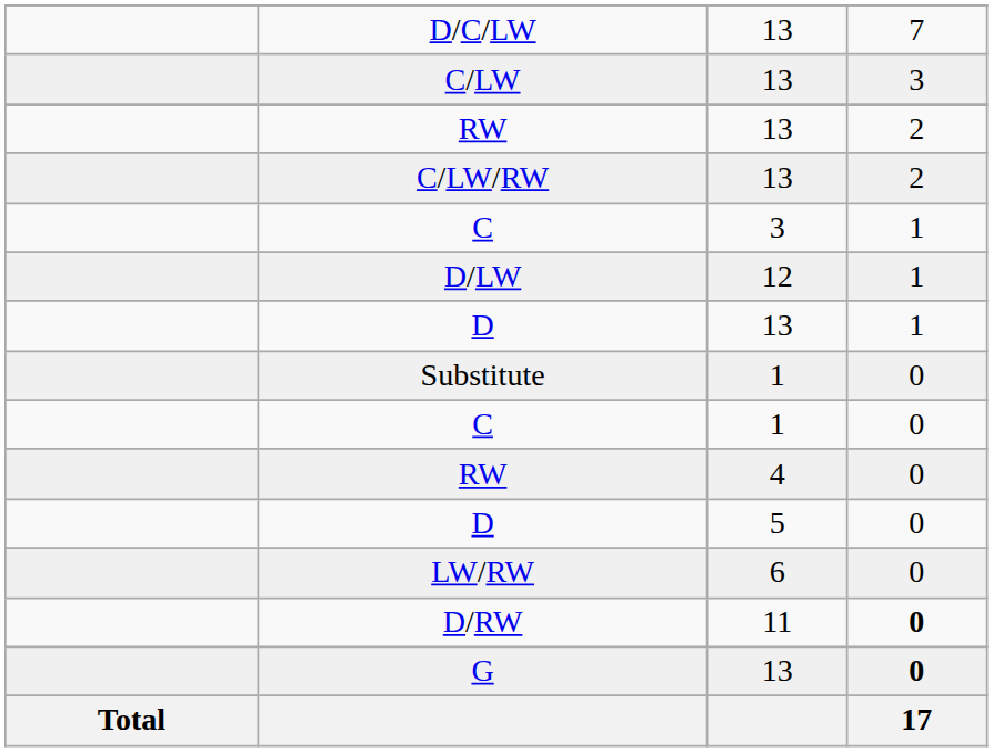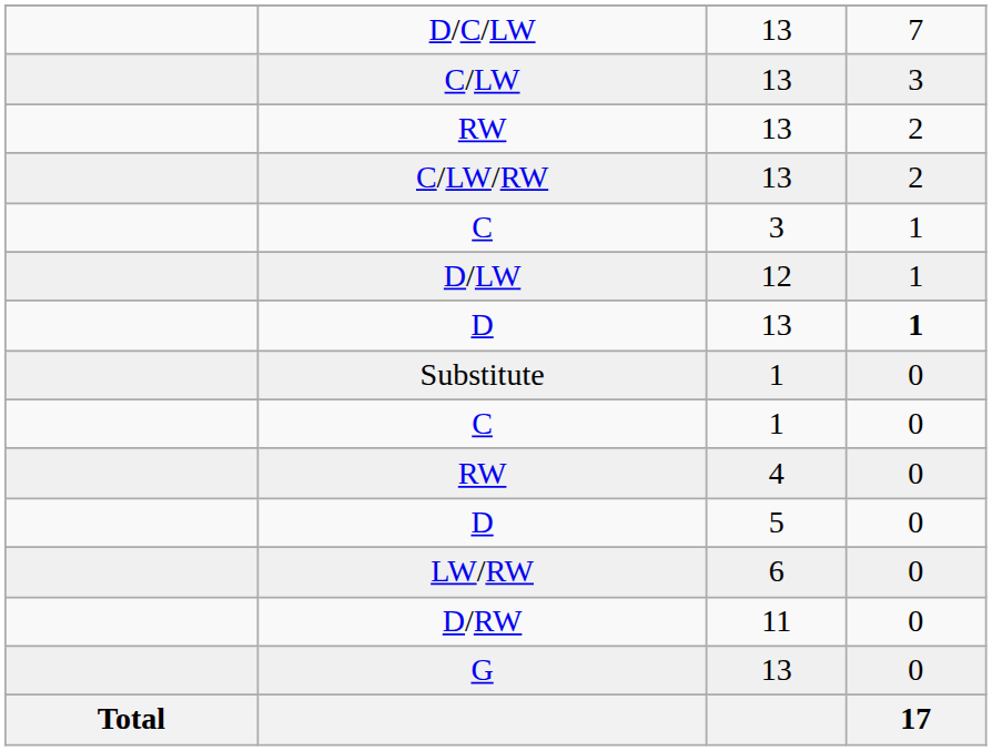D / 13 | column 4: normal -> bold
D/RW | column 4: bold -> normal
G | column 4: bold -> normal
